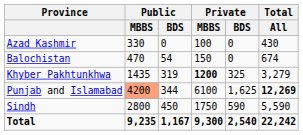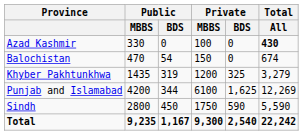Azad Kashmir | Total / All: normal -> bold
Khyber Pakhtunkhwa | Private / MBBS: bold -> normal
Punjab and Islamabad | Public / MBBS: lightsalmon background -> no background
Punjab and Islamabad | Total / All: bold -> normal
